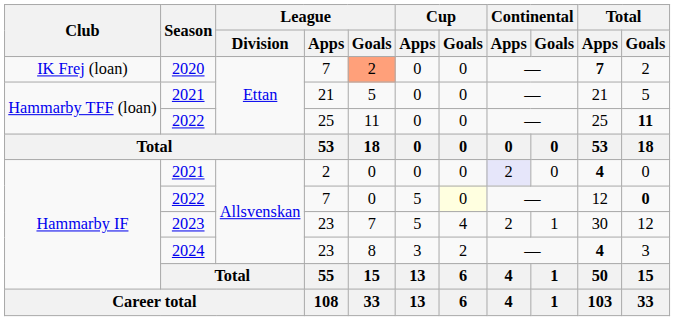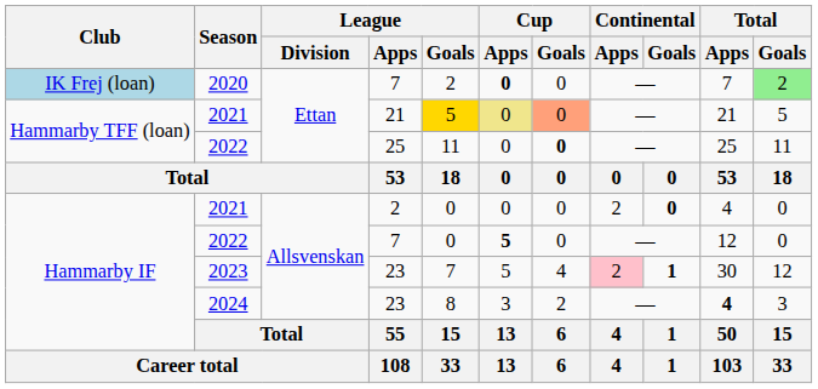2020 | Club: no background -> lightblue background
2020 | League / Goals: lightsalmon background -> no background
2020 | Cup / Apps: normal -> bold
2020 | Total / Apps: bold -> normal
2020 | Total / Goals: no background -> lightgreen background
2021 / 21 | League / Goals: no background -> gold background
2021 / 21 | Cup / Apps: no background -> khaki background
2021 / 21 | Cup / Goals: no background -> lightsalmon background
2022 / 25 | Cup / Goals: normal -> bold
2022 / 25 | Total / Goals: bold -> normal
2021 / 2 | Continental / Apps: lavender background -> no background
2021 / 2 | Continental / Goals: normal -> bold
2021 / 2 | Total / Apps: bold -> normal
2022 / 7 | Cup / Apps: normal -> bold
2022 / 7 | Cup / Goals: lightyellow background -> no background
2022 / 7 | Total / Goals: bold -> normal
2023 | Continental / Apps: no background -> pink background
2023 | Continental / Goals: normal -> bold
